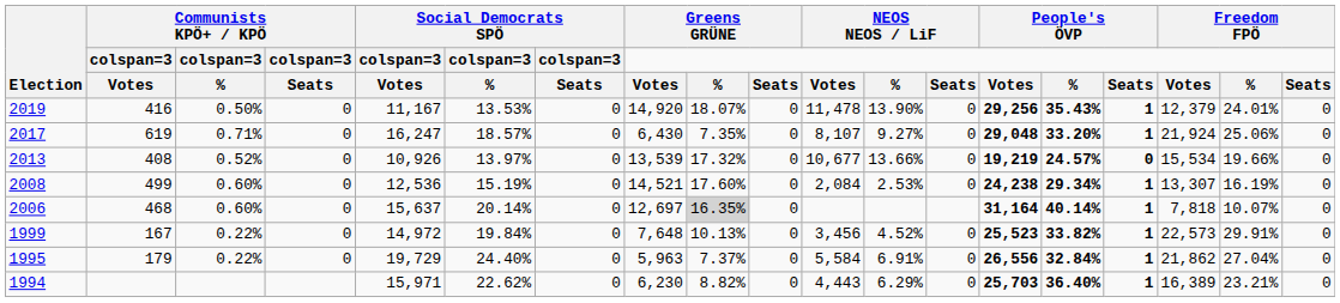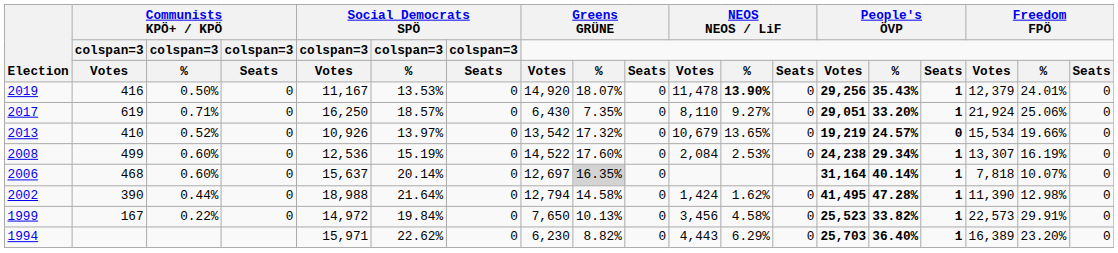2019 | NEOS NEOS / LiF / %: normal -> bold
2017 | Social Democrats SPÖ / colspan=3 / Votes: 16,247 -> 16,250
2017 | NEOS NEOS / LiF / Votes: 8,107 -> 8,110
2017 | People's ÖVP / Votes: 29,048 -> 29,051
2013 | Communists KPÖ+ / KPÖ / colspan=3 / Votes: 408 -> 410
2013 | Greens GRÜNE / Votes: 13,539 -> 13,542
2013 | NEOS NEOS / LiF / Votes: 10,677 -> 10,679
2013 | NEOS NEOS / LiF / %: 13.66% -> 13.65%
2008 | Greens GRÜNE / Votes: 14,521 -> 14,522
+ row: 2002 | 390 | 0.44% | 0 | 18,988 | 21.64% | 0 | 12,794 | 14.58% | 0 | 1,424 | 1.62% | 0 | 41,495 | 47.28% | 1 | 11,390 | 12.98% | 0
1999 | Greens GRÜNE / Votes: 7,648 -> 7,650
1999 | NEOS NEOS / LiF / %: 4.52% -> 4.58%
- row: 1995 | 179 | 0.22% | 0 | 19,729 | 24.40% | 0 | 5,963 | 7.37% | 0 | 5,584 | 6.91% | 0 | 26,556 | 32.84% | 1 | 21,862 | 27.04% | 0
1994 | Freedom FPÖ / %: 23.21% -> 23.20%
